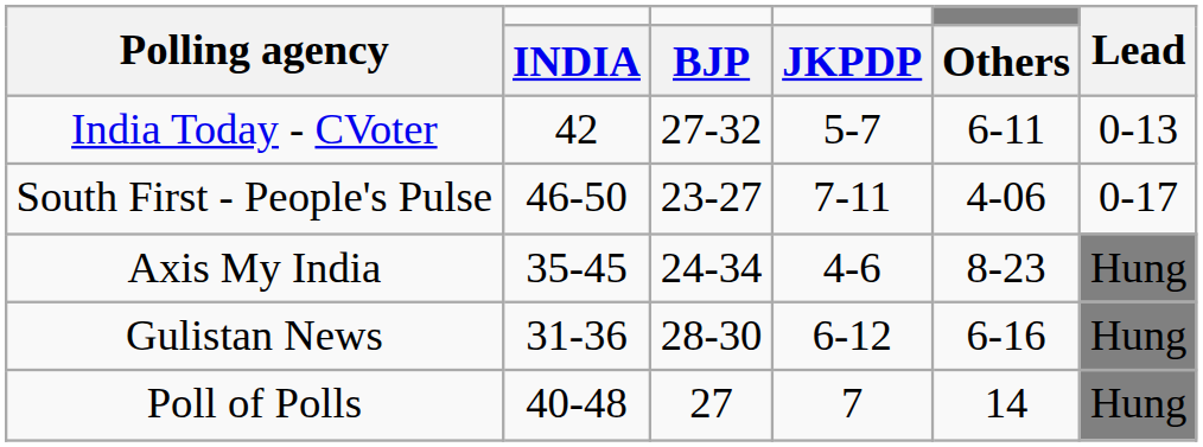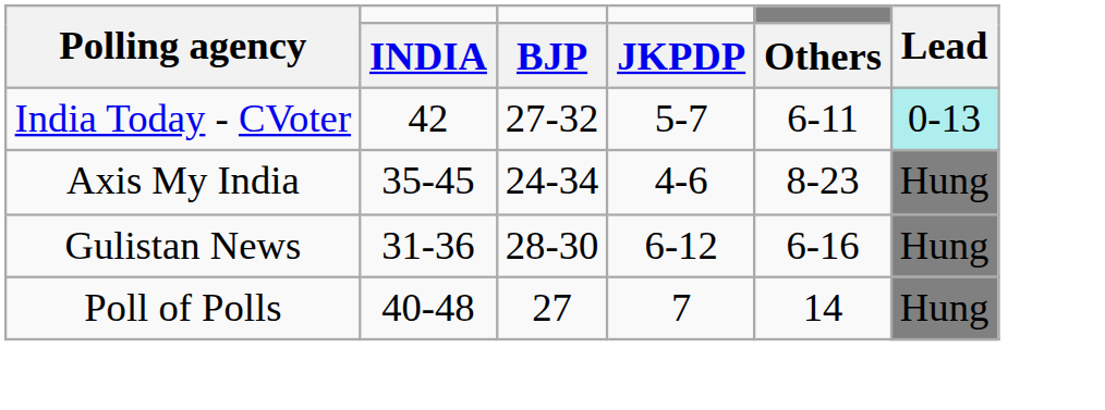India Today - CVoter | Lead: no background -> paleturquoise background
- row: South First - People's Pulse | 46-50 | 23-27 | 7-11 | 4-06 | 0-17
